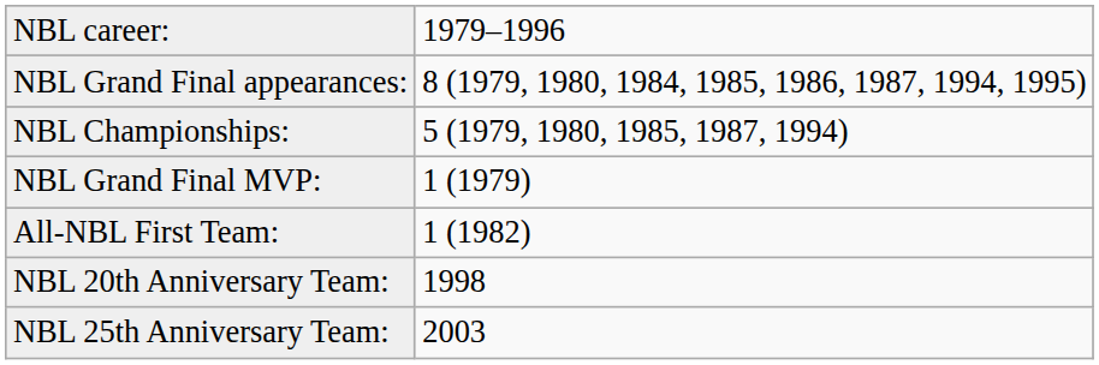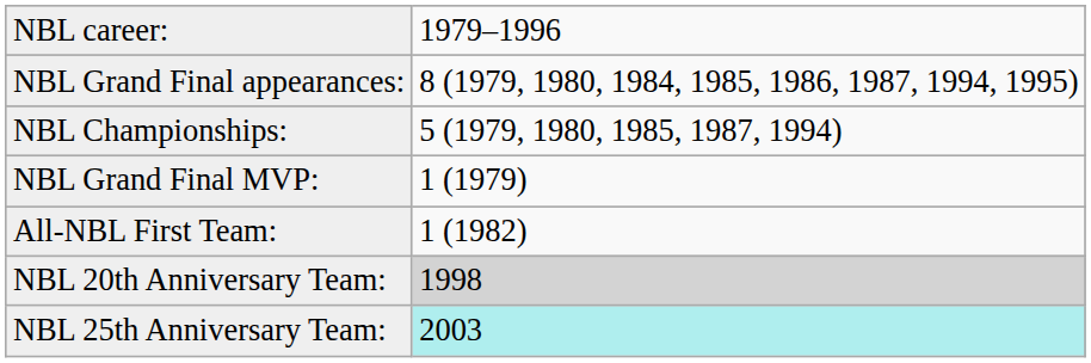NBL 20th Anniversary Team: | column 2: no background -> lightgrey background
NBL 25th Anniversary Team: | column 2: no background -> paleturquoise background
